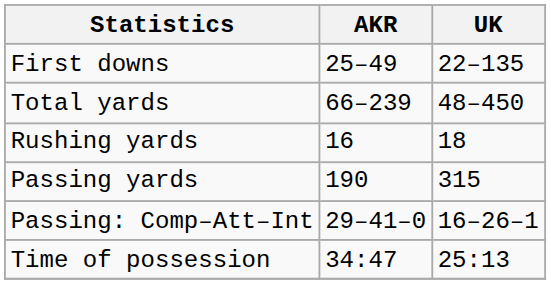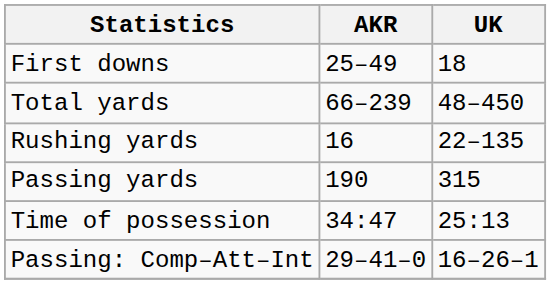First downs | UK: 22–135 -> 18
Rushing yards | UK: 18 -> 22–135
rows swapped: Passing: Comp–Att–Int <-> Time of possession
